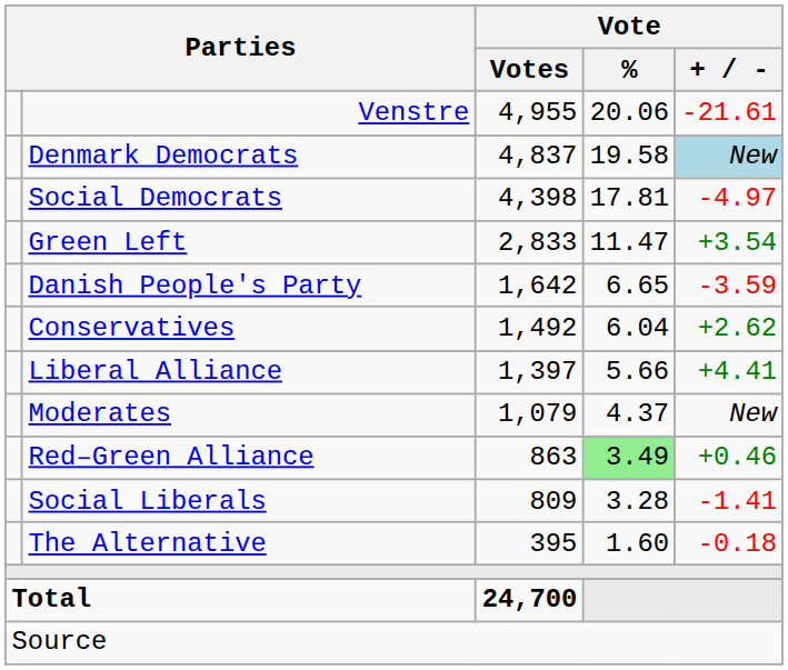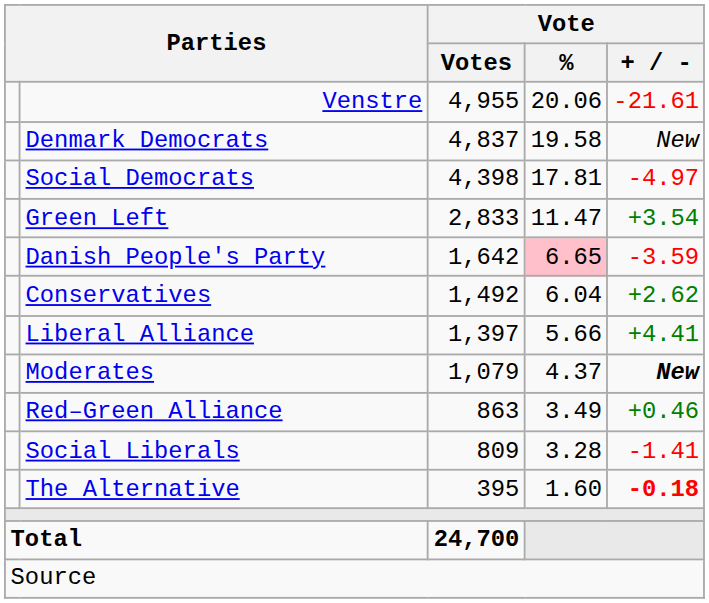Denmark Democrats | Vote / + / -: lightblue background -> no background
Danish People's Party | Vote / %: no background -> pink background
Moderates | Vote / + / -: normal -> bold
Red–Green Alliance | Vote / %: lightgreen background -> no background
The Alternative | Vote / + / -: normal -> bold
